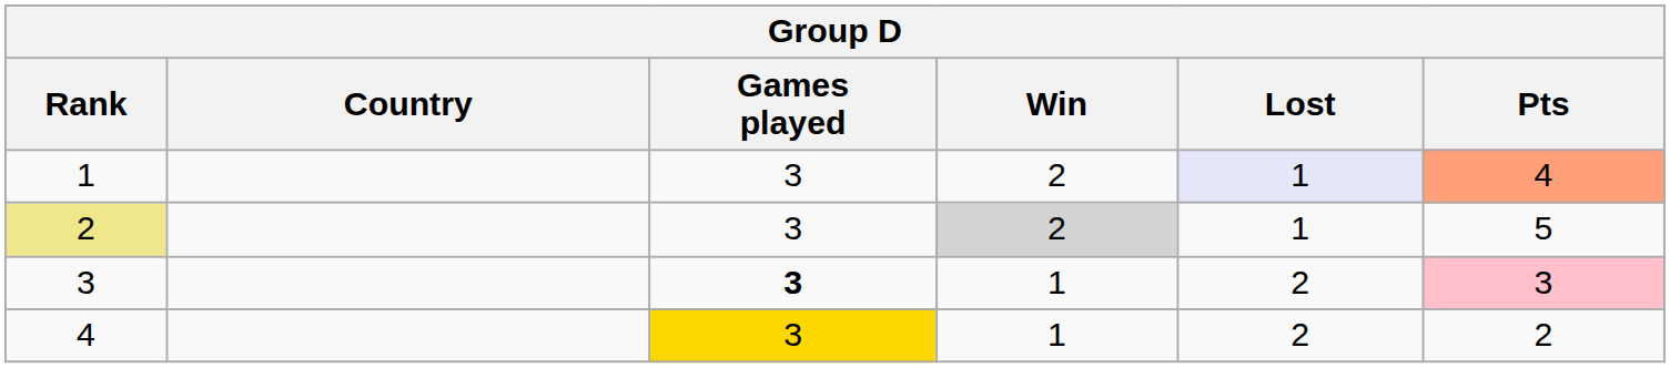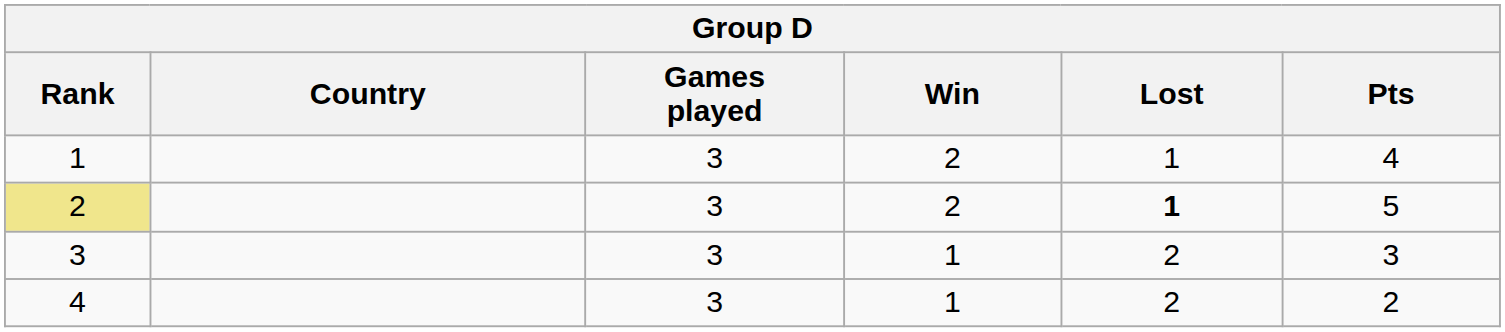row 3 | Lost: lavender background -> no background
row 3 | Pts: lightsalmon background -> no background
row 4 | Win: lightgrey background -> no background
row 4 | Lost: normal -> bold
row 5 | Games played: bold -> normal
row 5 | Pts: pink background -> no background
row 6 | Games played: gold background -> no background
